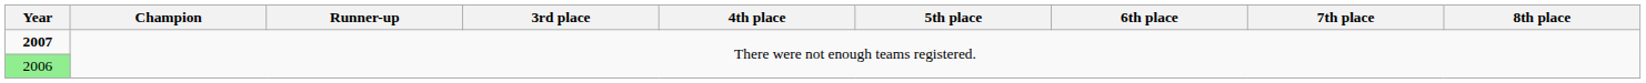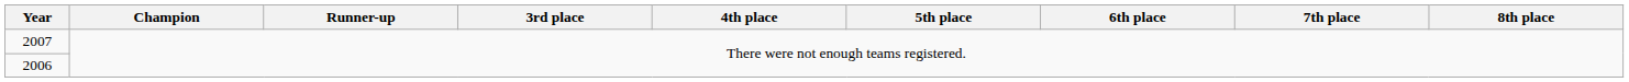2007 | Year: bold -> normal
2006 | Year: lightgreen background -> no background
